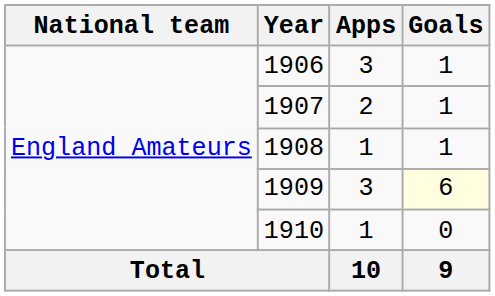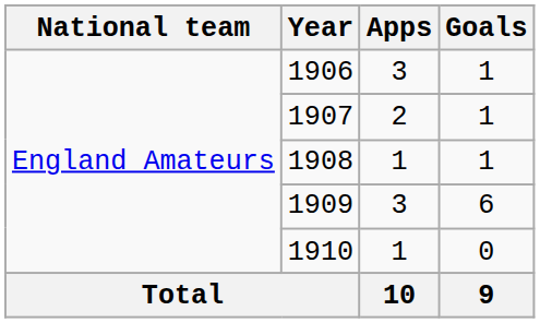1909 | Goals: lightyellow background -> no background
